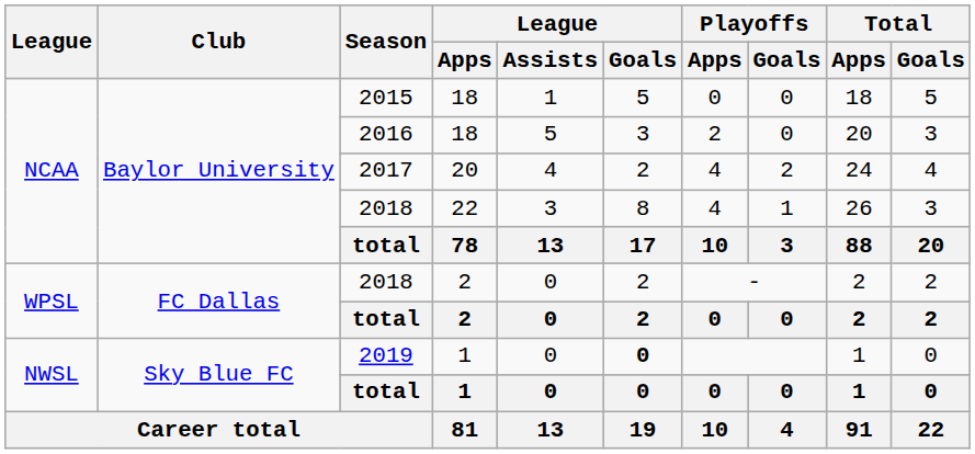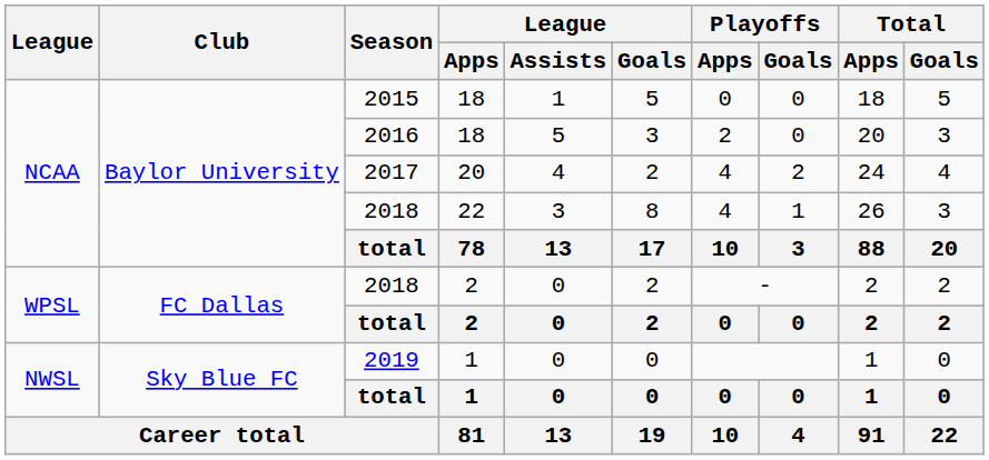2019 | League / Goals: bold -> normal
